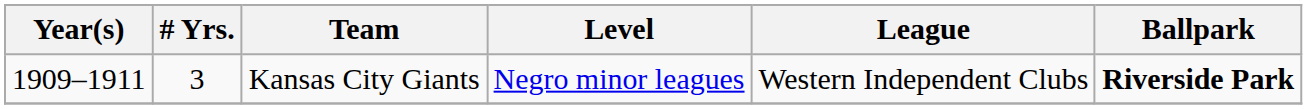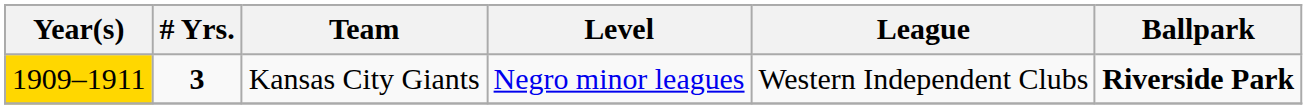Kansas City Giants | Year(s): no background -> gold background
Kansas City Giants | # Yrs.: normal -> bold
